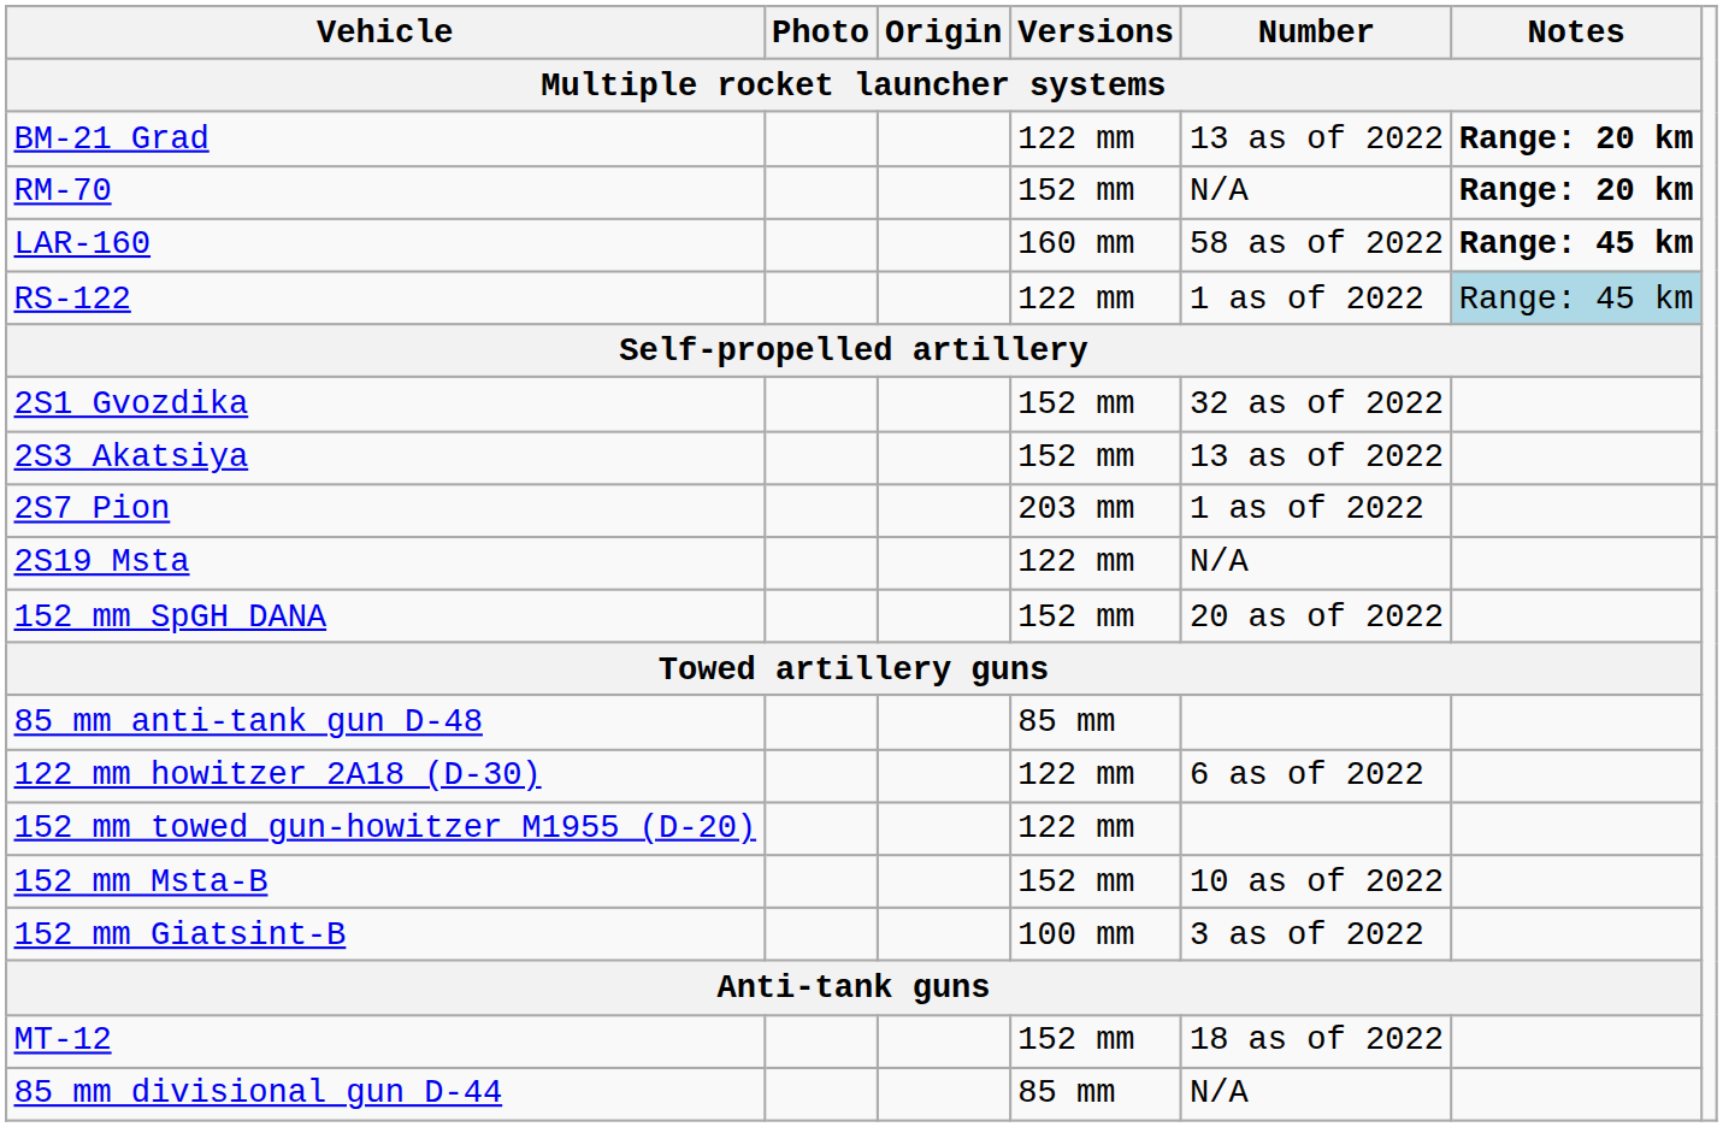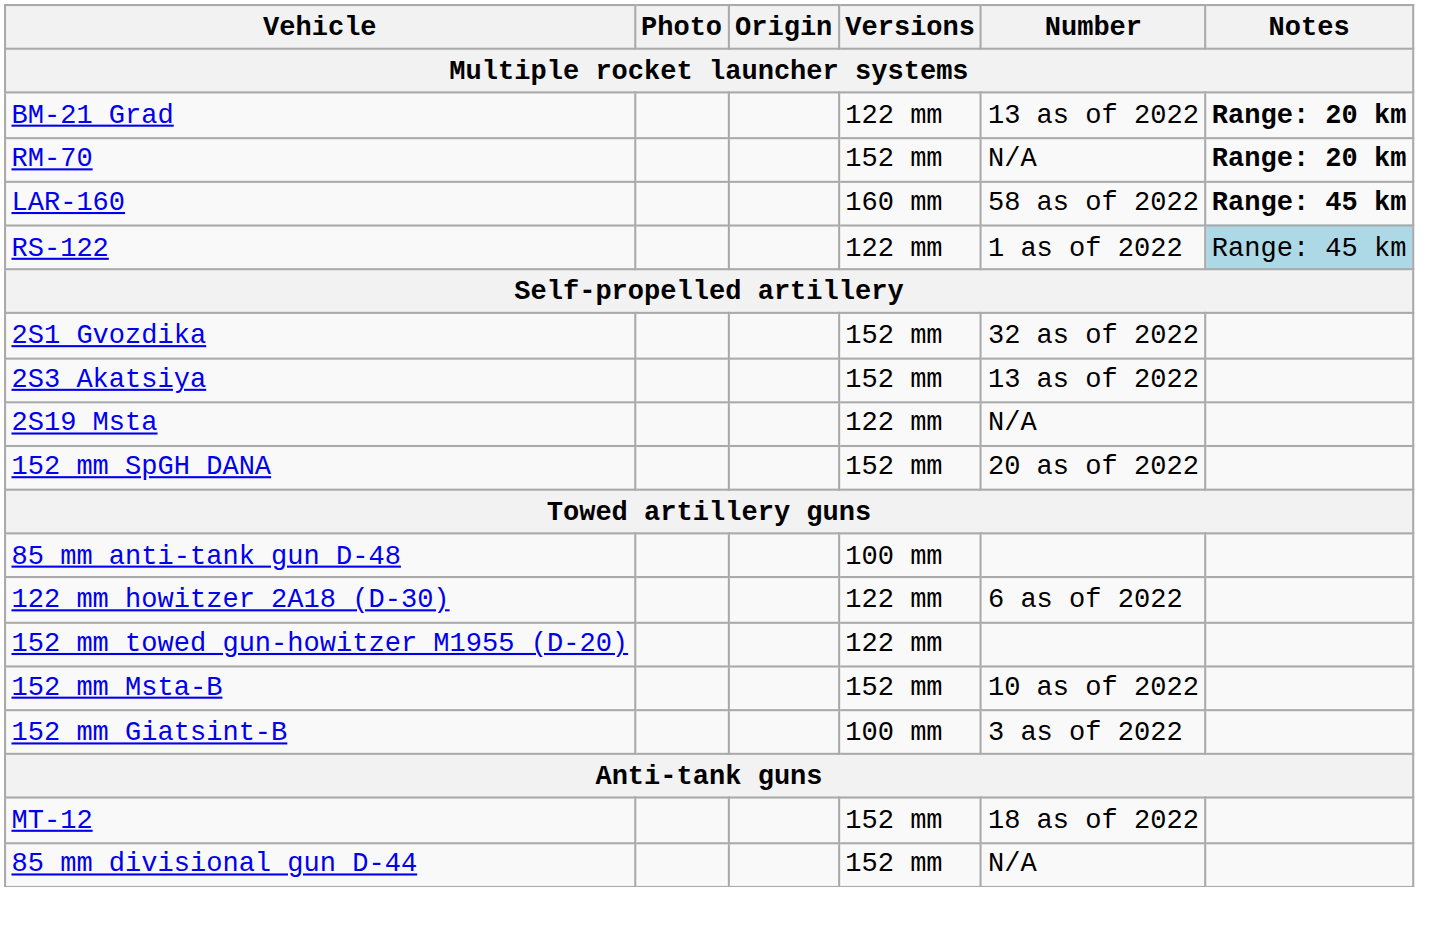- row: 2S7 Pion | 203 mm | 1 as of 2022
85 mm anti-tank gun D-48 | Versions / Multiple rocket launcher systems: 85 mm -> 100 mm
85 mm divisional gun D-44 | Versions / Multiple rocket launcher systems: 85 mm -> 152 mm
